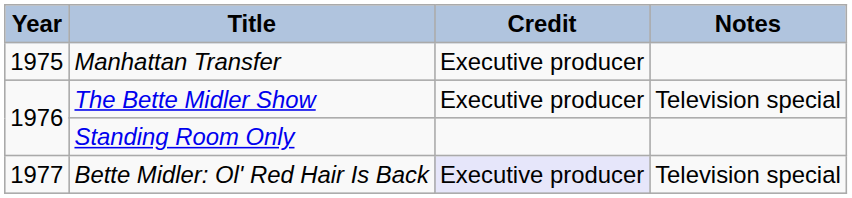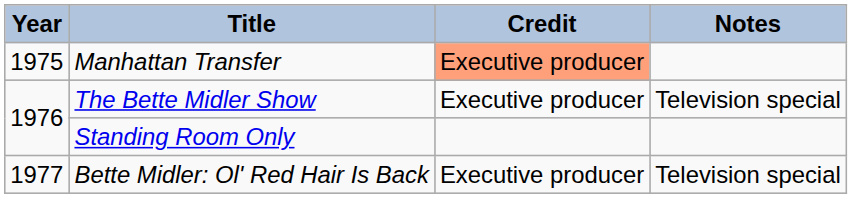Manhattan Transfer | Credit: no background -> lightsalmon background
Bette Midler: Ol' Red Hair Is Back | Credit: lavender background -> no background
